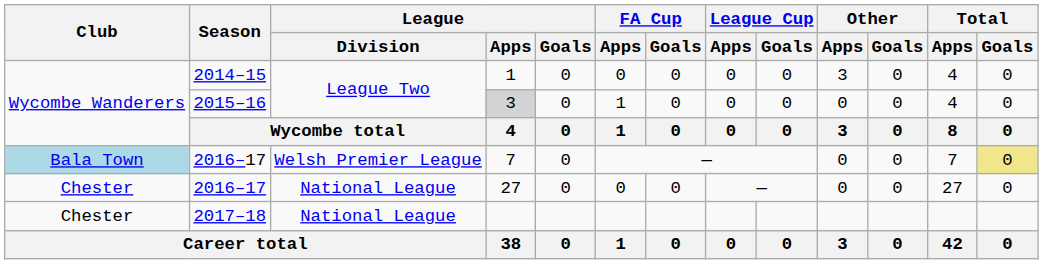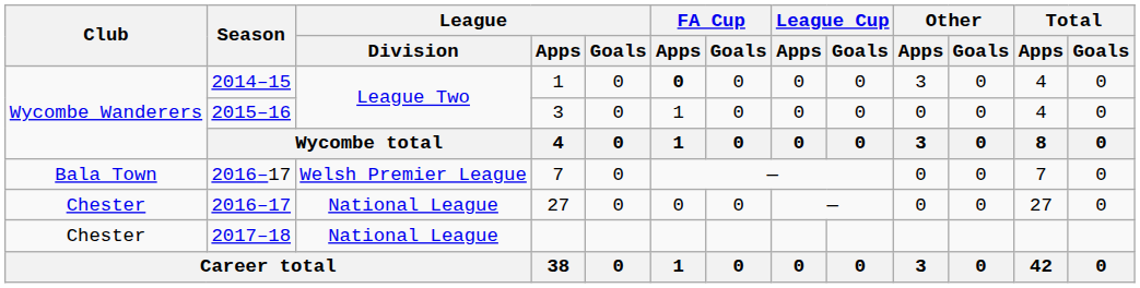row 3 | FA Cup / Apps: normal -> bold
row 4 | League / Apps: lightgrey background -> no background
row 6 | Club: lightblue background -> no background
row 6 | Total / Goals: khaki background -> no background
